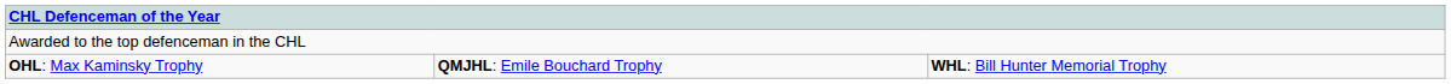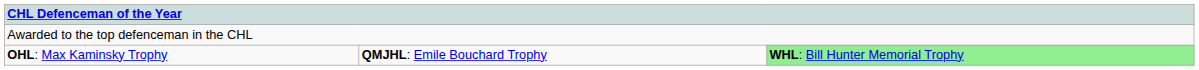OHL: Max Kaminsky Trophy | column 3: no background -> lightgreen background
